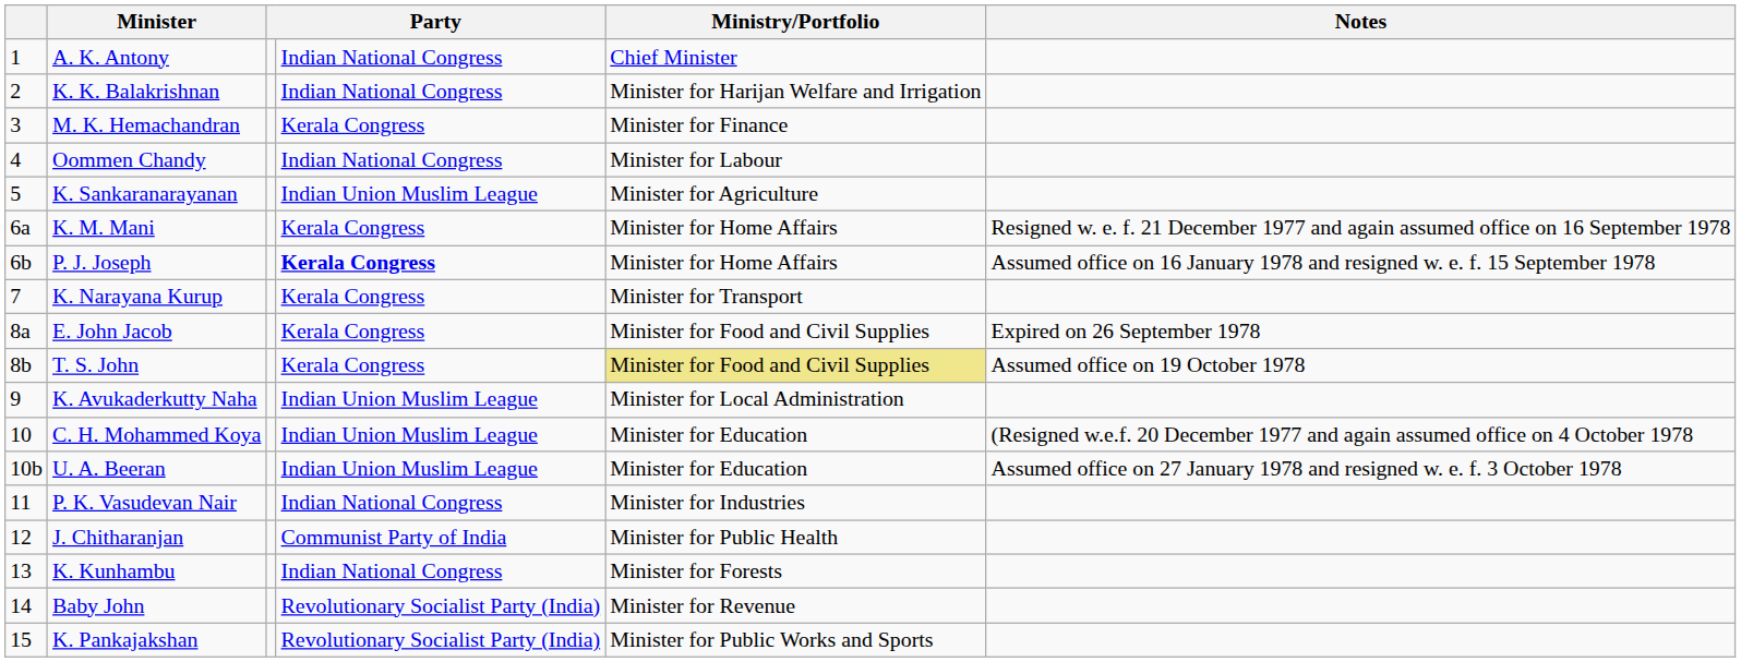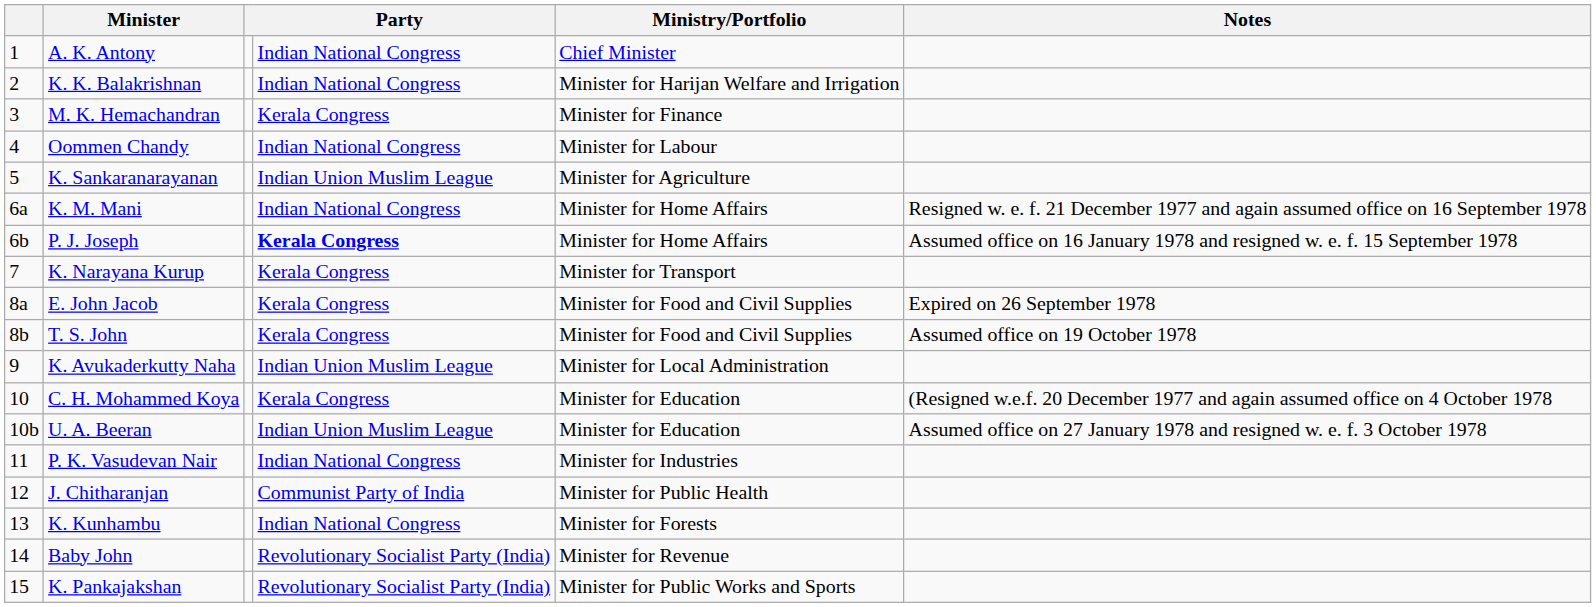K. M. Mani | column 4: Kerala Congress -> Indian National Congress
T. S. John | Ministry/Portfolio: khaki background -> no background
C. H. Mohammed Koya | column 4: Indian Union Muslim League -> Kerala Congress
